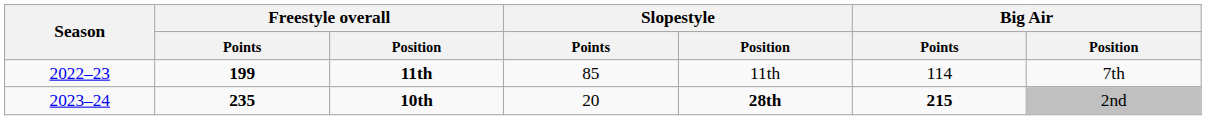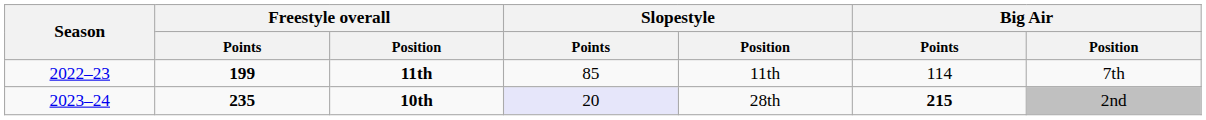10th | Slopestyle / Points: no background -> lavender background
10th | Slopestyle / Position: bold -> normal
